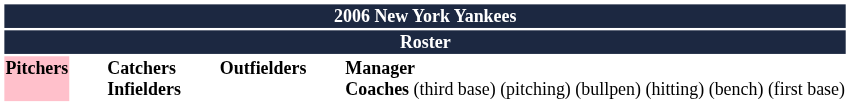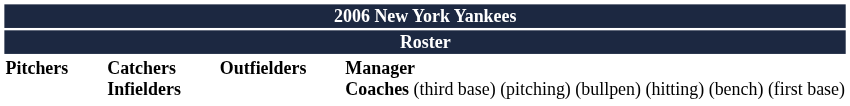Pitchers | column 1: pink background -> no background
